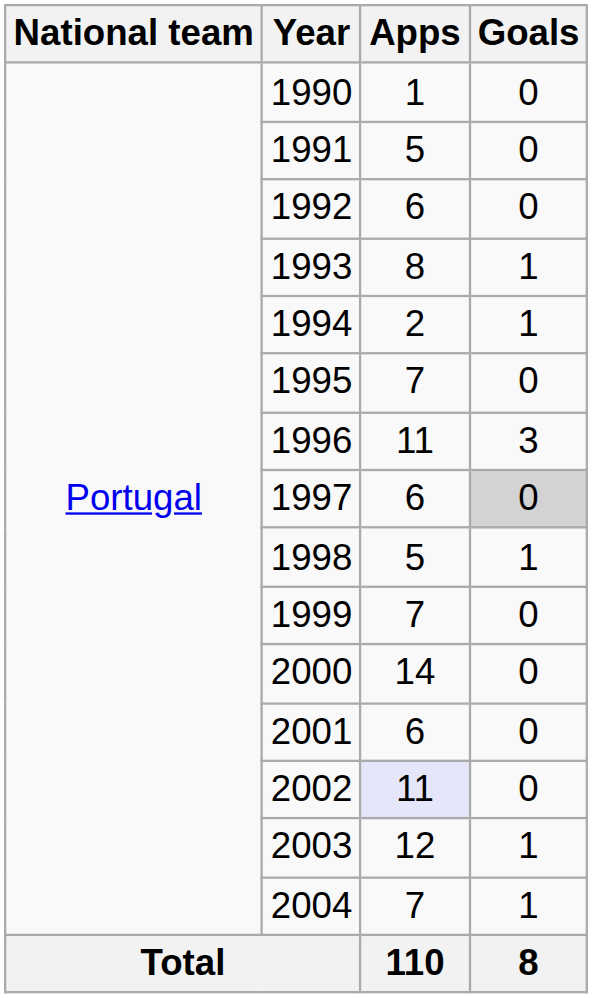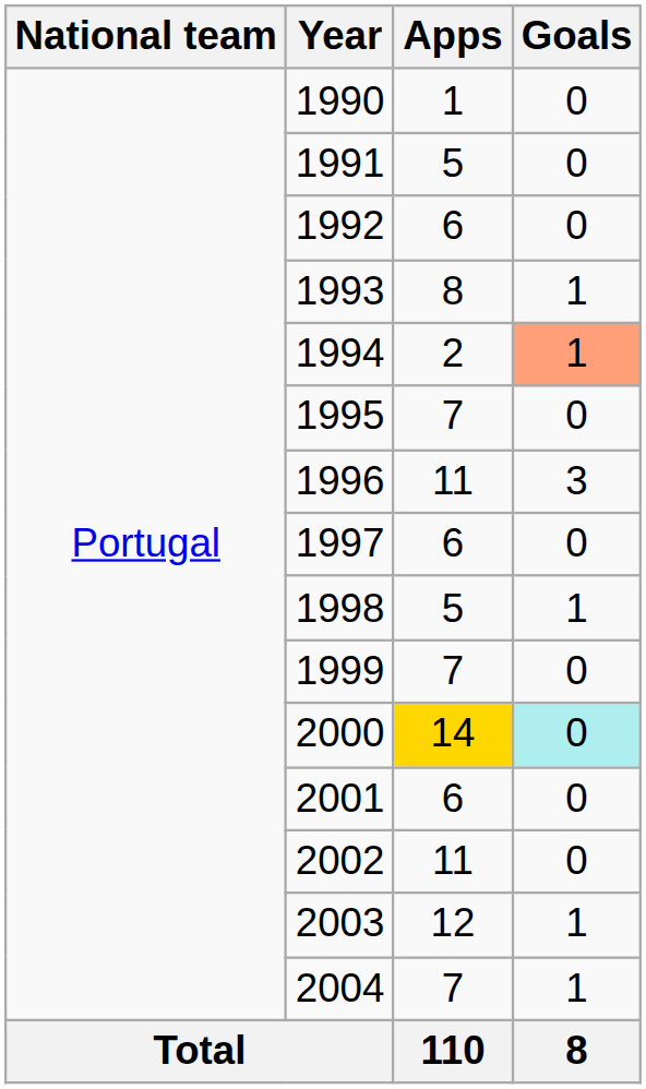1994 | Goals: no background -> lightsalmon background
1997 | Goals: lightgrey background -> no background
2000 | Apps: no background -> gold background
2000 | Goals: no background -> paleturquoise background
2002 | Apps: lavender background -> no background
